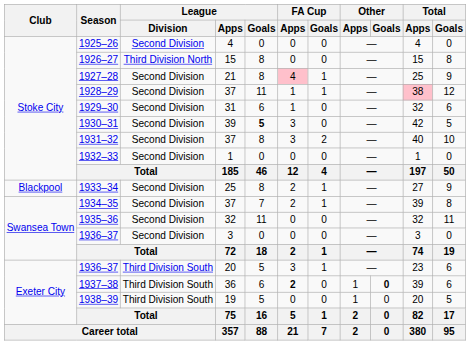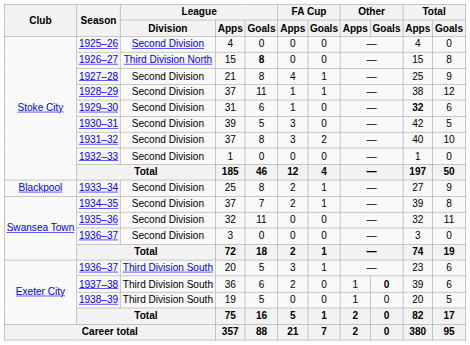1926–27 | League / Goals: normal -> bold
1927–28 | FA Cup / Apps: pink background -> no background
1928–29 | Total / Apps: pink background -> no background
1929–30 | Total / Apps: normal -> bold
1930–31 | League / Goals: bold -> normal
1937–38 | FA Cup / Apps: bold -> normal
